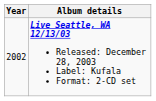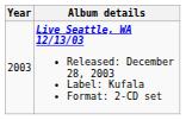row 2 | Year: 2002 -> 2003
